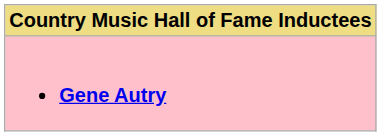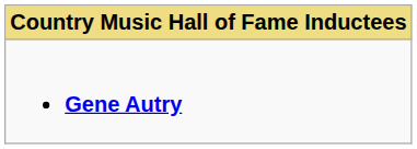row 2 | column 1: pink background -> no background
